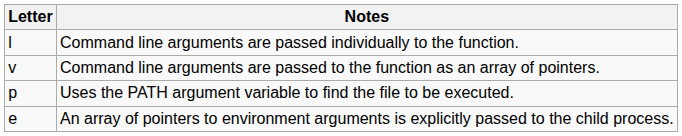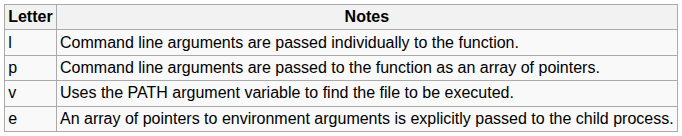row 3 | Letter: v -> p
row 4 | Letter: p -> v
